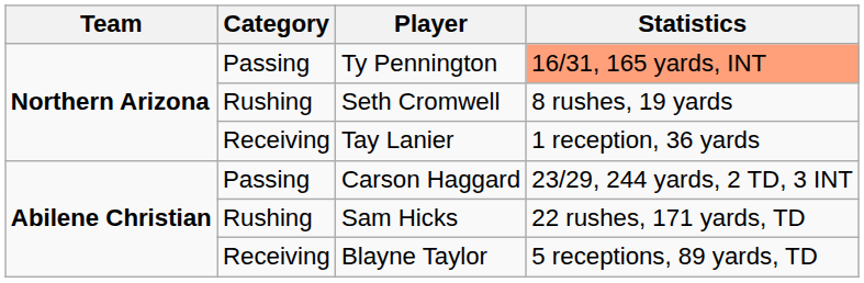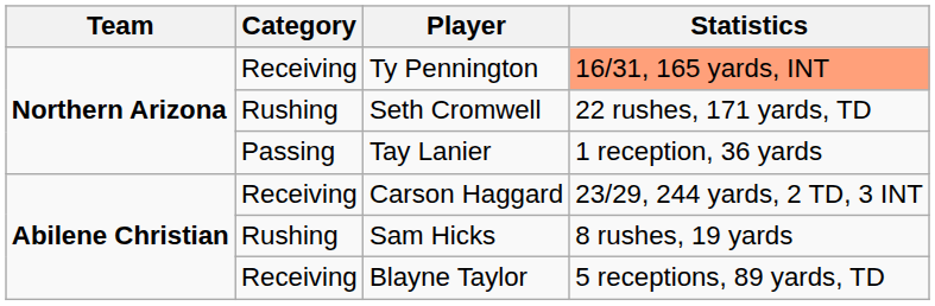Ty Pennington | Category: Passing -> Receiving
Seth Cromwell | Statistics: 8 rushes, 19 yards -> 22 rushes, 171 yards, TD
Tay Lanier | Category: Receiving -> Passing
Carson Haggard | Category: Passing -> Receiving
Sam Hicks | Statistics: 22 rushes, 171 yards, TD -> 8 rushes, 19 yards
